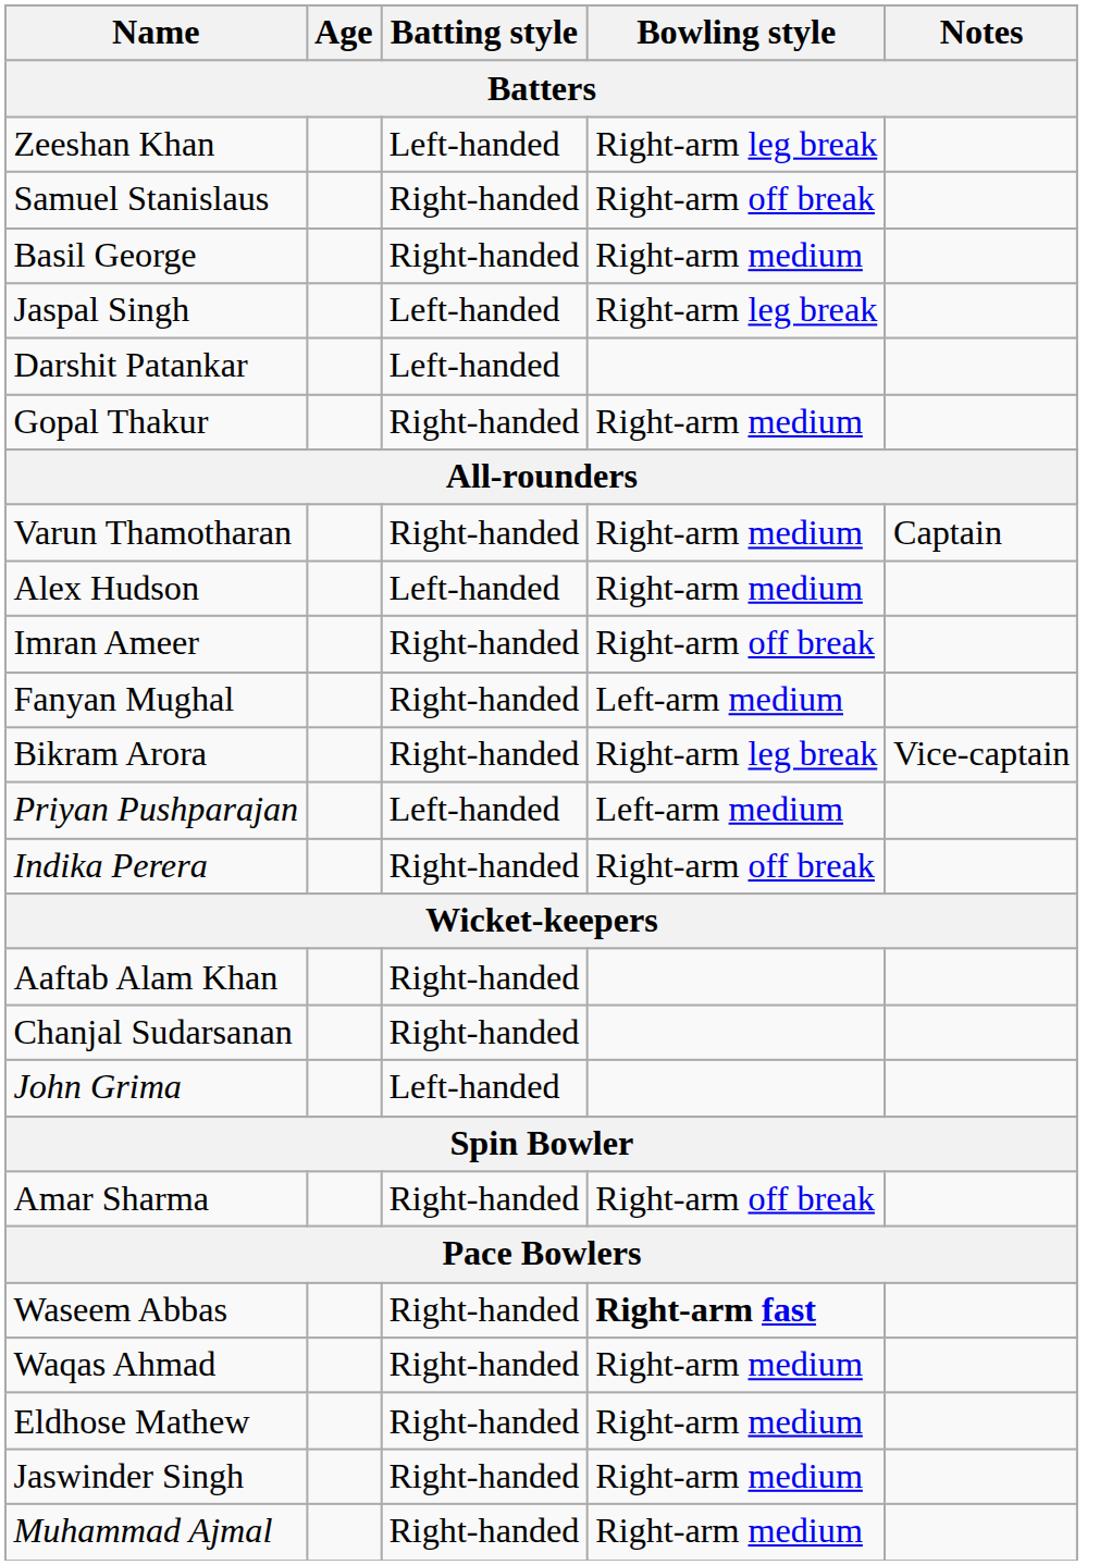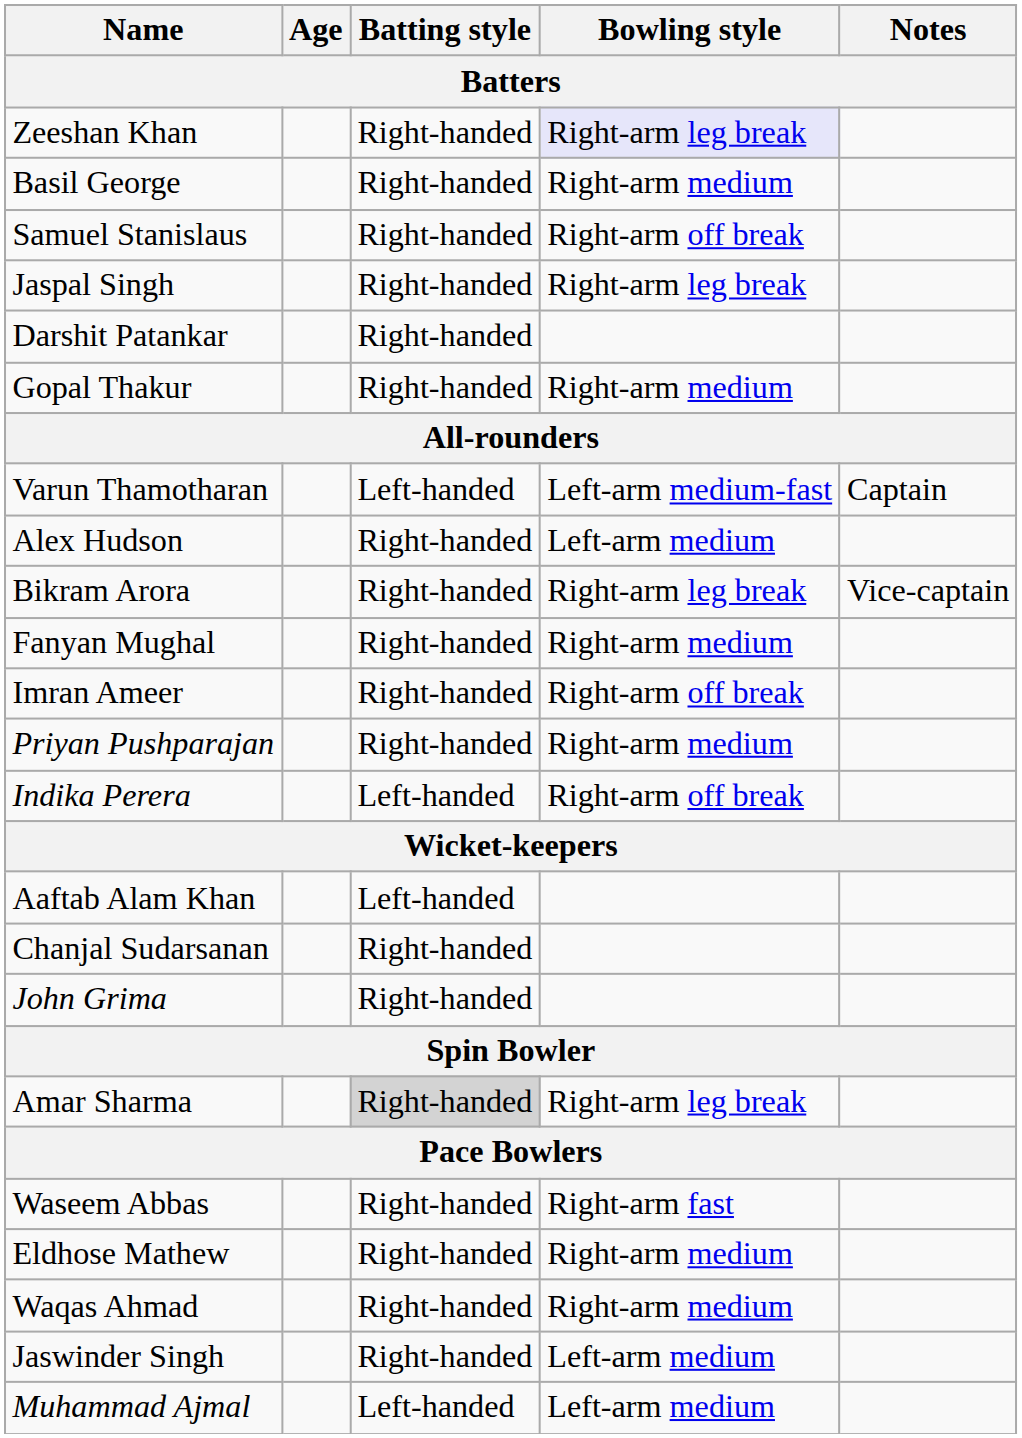Zeeshan Khan | Batting style: Left-handed -> Right-handed
Zeeshan Khan | Bowling style: no background -> lavender background
rows swapped: Samuel Stanislaus <-> Basil George
Jaspal Singh | Batting style: Left-handed -> Right-handed
Darshit Patankar | Batting style: Left-handed -> Right-handed
Varun Thamotharan | Batting style: Right-handed -> Left-handed
Varun Thamotharan | Bowling style: Right-arm medium -> Left-arm medium-fast
Alex Hudson | Batting style: Left-handed -> Right-handed
Alex Hudson | Bowling style: Right-arm medium -> Left-arm medium
rows swapped: Bikram Arora <-> Imran Ameer
Fanyan Mughal | Bowling style: Left-arm medium -> Right-arm medium
Priyan Pushparajan | Batting style: Left-handed -> Right-handed
Priyan Pushparajan | Bowling style: Left-arm medium -> Right-arm medium
Indika Perera | Batting style: Right-handed -> Left-handed
Aaftab Alam Khan | Batting style: Right-handed -> Left-handed
John Grima | Batting style: Left-handed -> Right-handed
Amar Sharma | Batting style: no background -> lightgrey background
Amar Sharma | Bowling style: Right-arm off break -> Right-arm leg break
Waseem Abbas | Bowling style: bold -> normal
rows swapped: Waqas Ahmad <-> Eldhose Mathew
Jaswinder Singh | Bowling style: Right-arm medium -> Left-arm medium
Muhammad Ajmal | Batting style: Right-handed -> Left-handed
Muhammad Ajmal | Bowling style: Right-arm medium -> Left-arm medium
